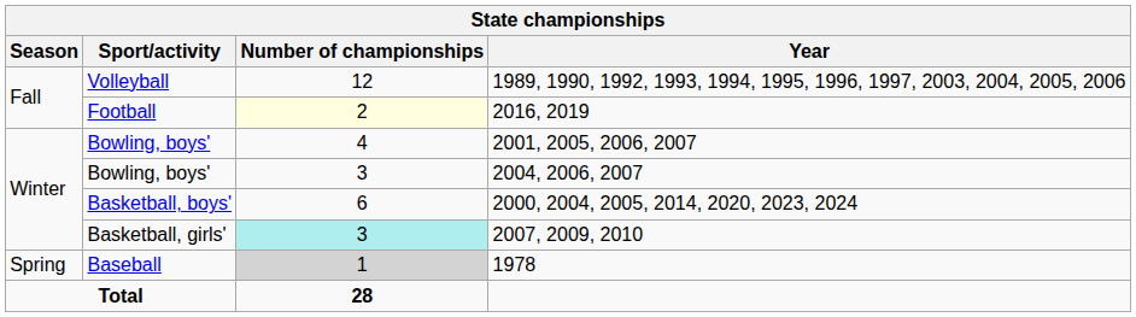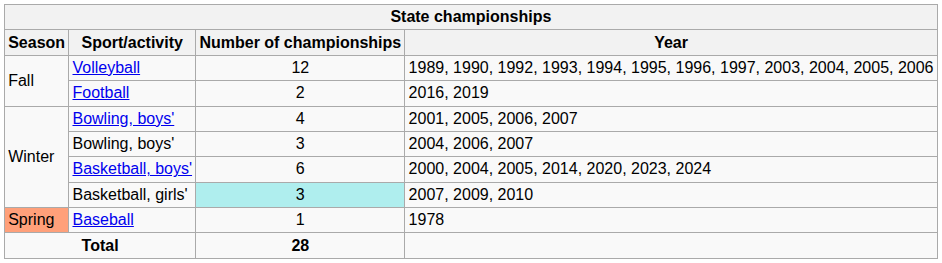2016, 2019 | Number of championships: lightyellow background -> no background
1978 | Season: no background -> lightsalmon background
1978 | Number of championships: lightgrey background -> no background
